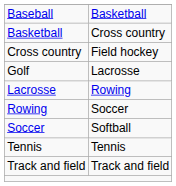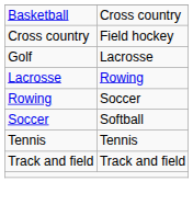- row: Baseball | Basketball
